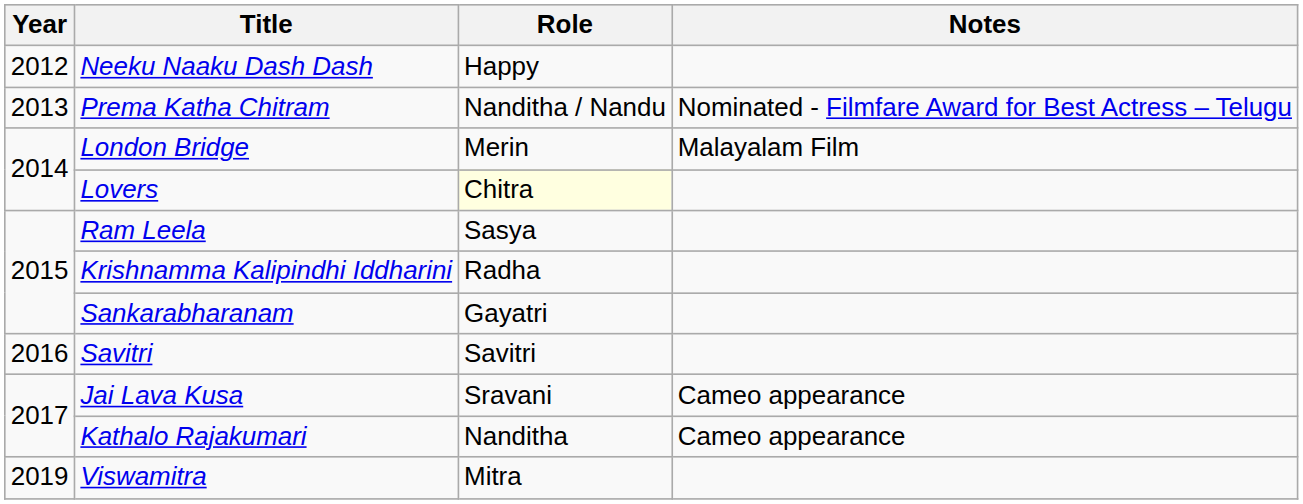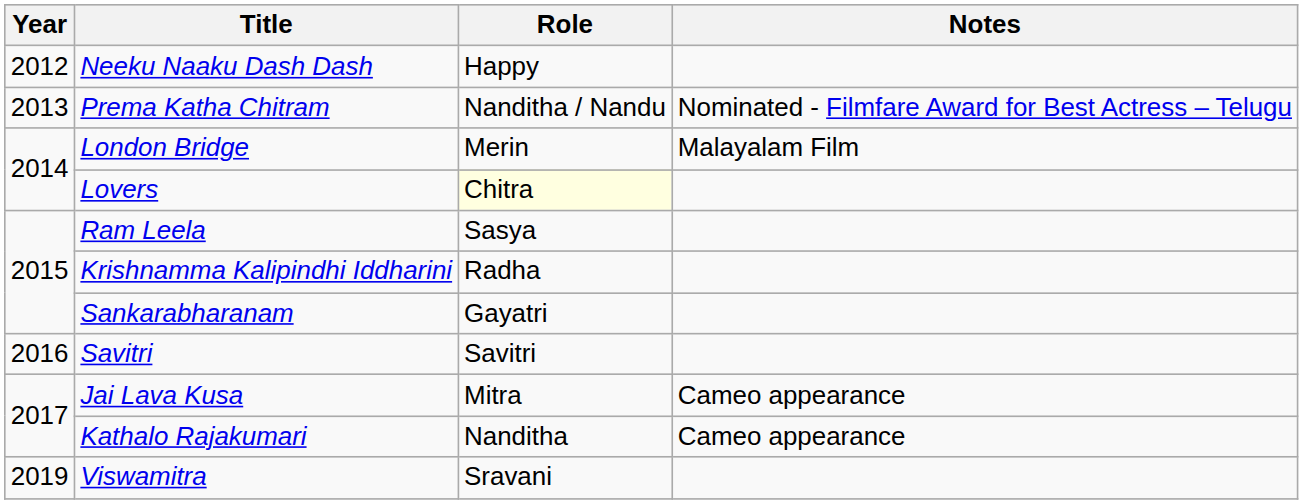Jai Lava Kusa | Role: Sravani -> Mitra
Viswamitra | Role: Mitra -> Sravani
